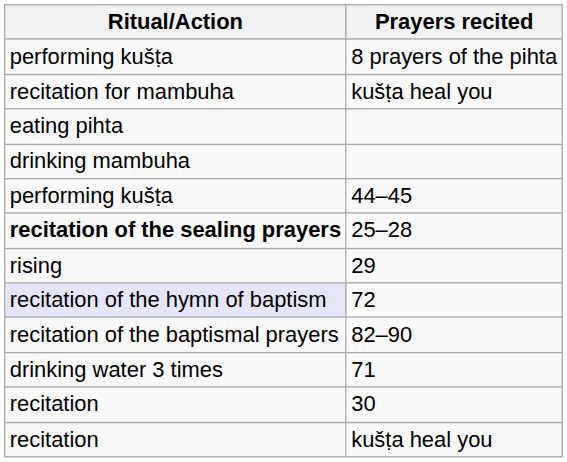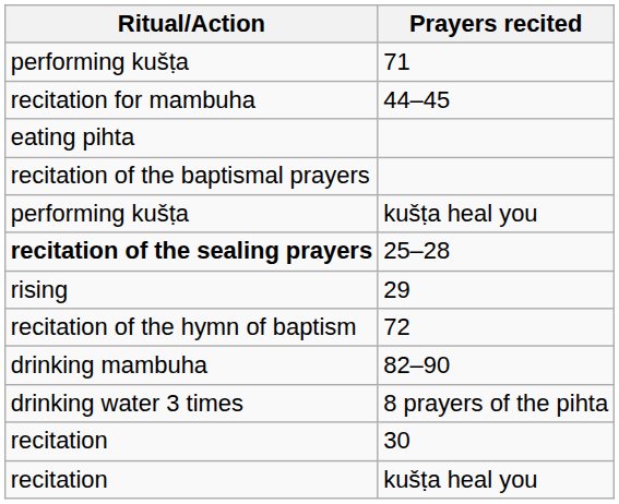row 2 | Prayers recited: 8 prayers of the pihta -> 71
row 3 | Prayers recited: kušṭa heal you -> 44–45
row 5 | Ritual/Action: drinking mambuha -> recitation of the baptismal prayers
row 6 | Prayers recited: 44–45 -> kušṭa heal you
row 9 | Ritual/Action: lavender background -> no background
row 10 | Ritual/Action: recitation of the baptismal prayers -> drinking mambuha
row 11 | Prayers recited: 71 -> 8 prayers of the pihta
